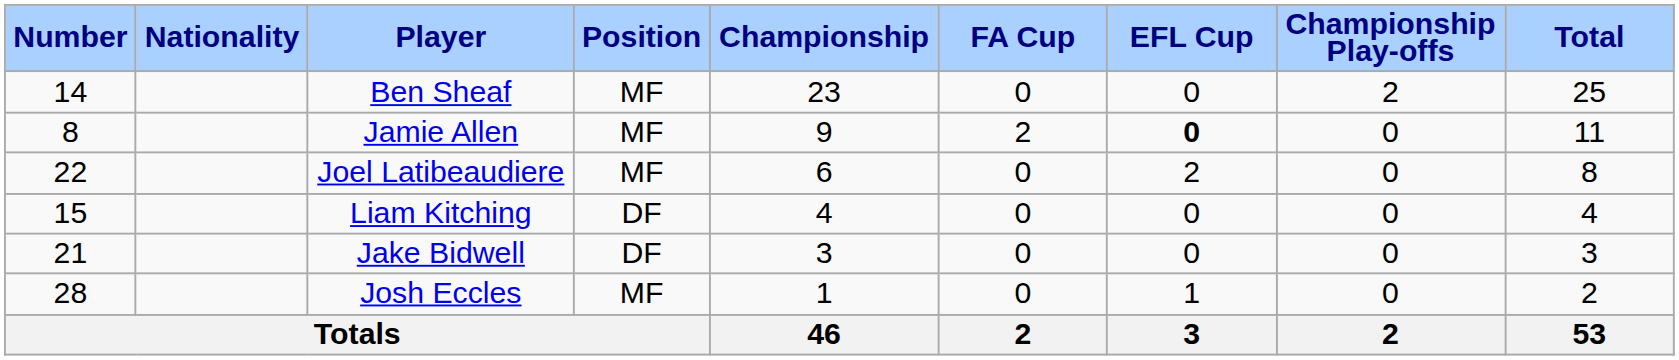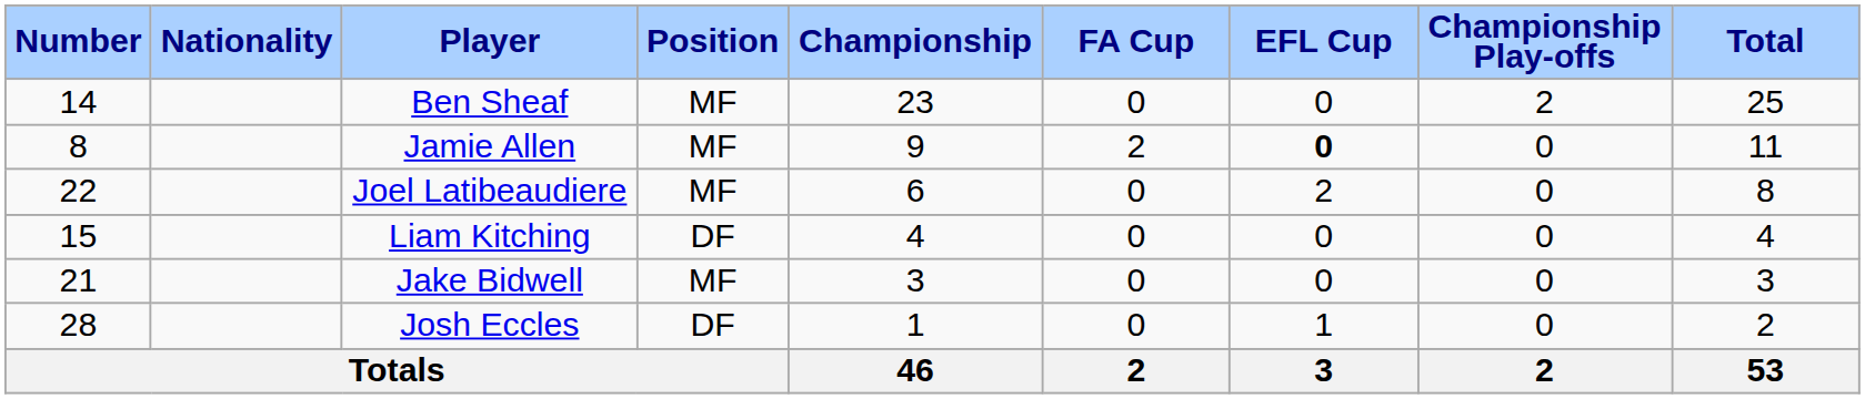Jake Bidwell | Position: DF -> MF
Josh Eccles | Position: MF -> DF
